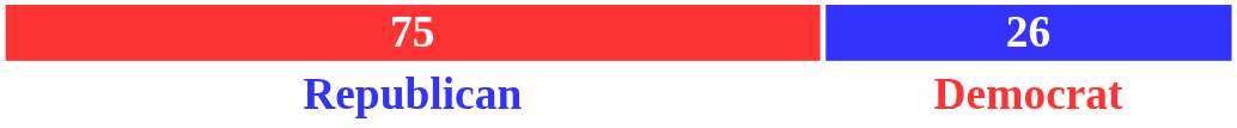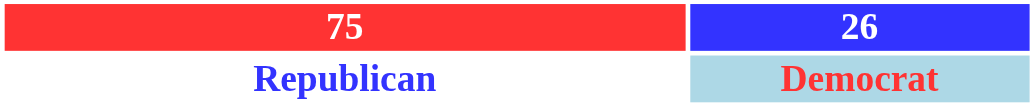Republican | column 2: no background -> lightblue background
